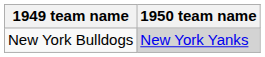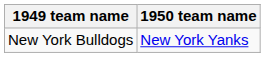New York Bulldogs | 1950 team name: lightgrey background -> no background
